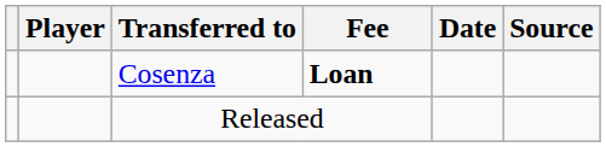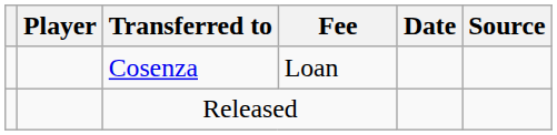Cosenza | Fee: bold -> normal
